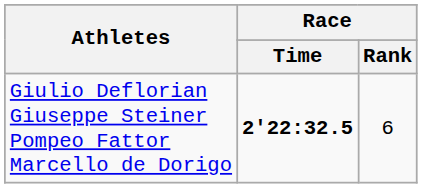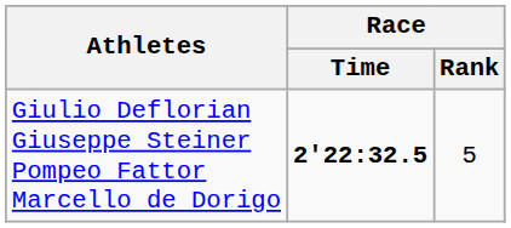row 3 | Race / Rank: 6 -> 5
